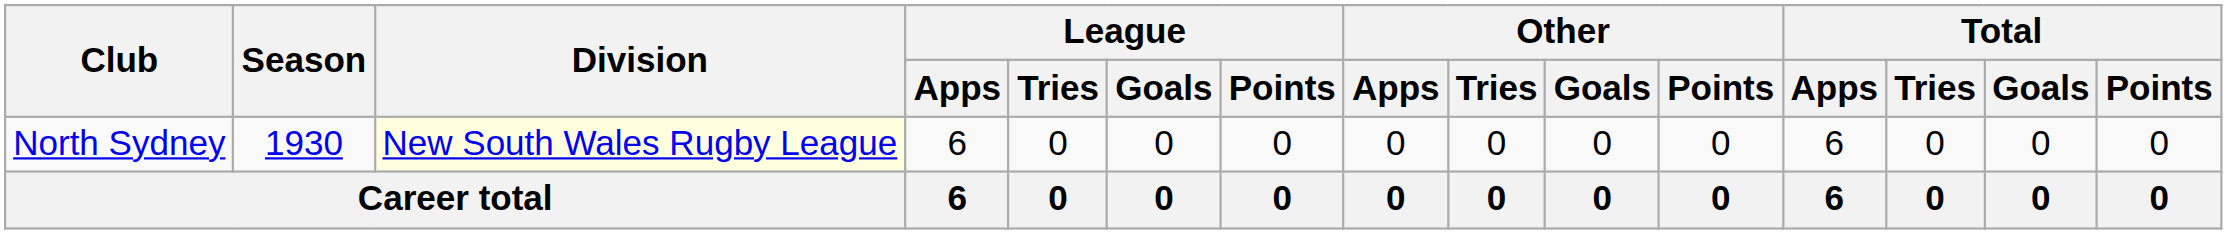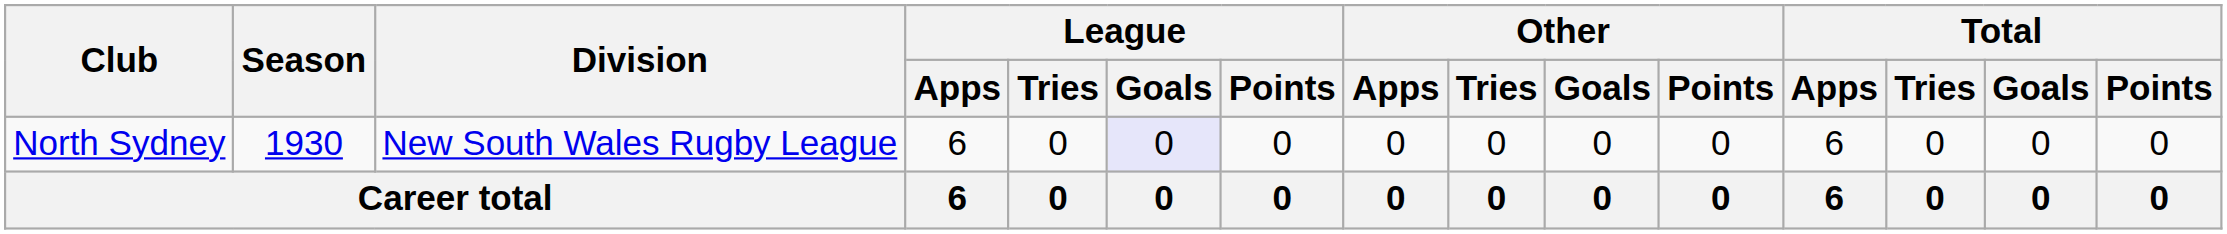North Sydney | Division: lightyellow background -> no background
North Sydney | League / Goals: no background -> lavender background
